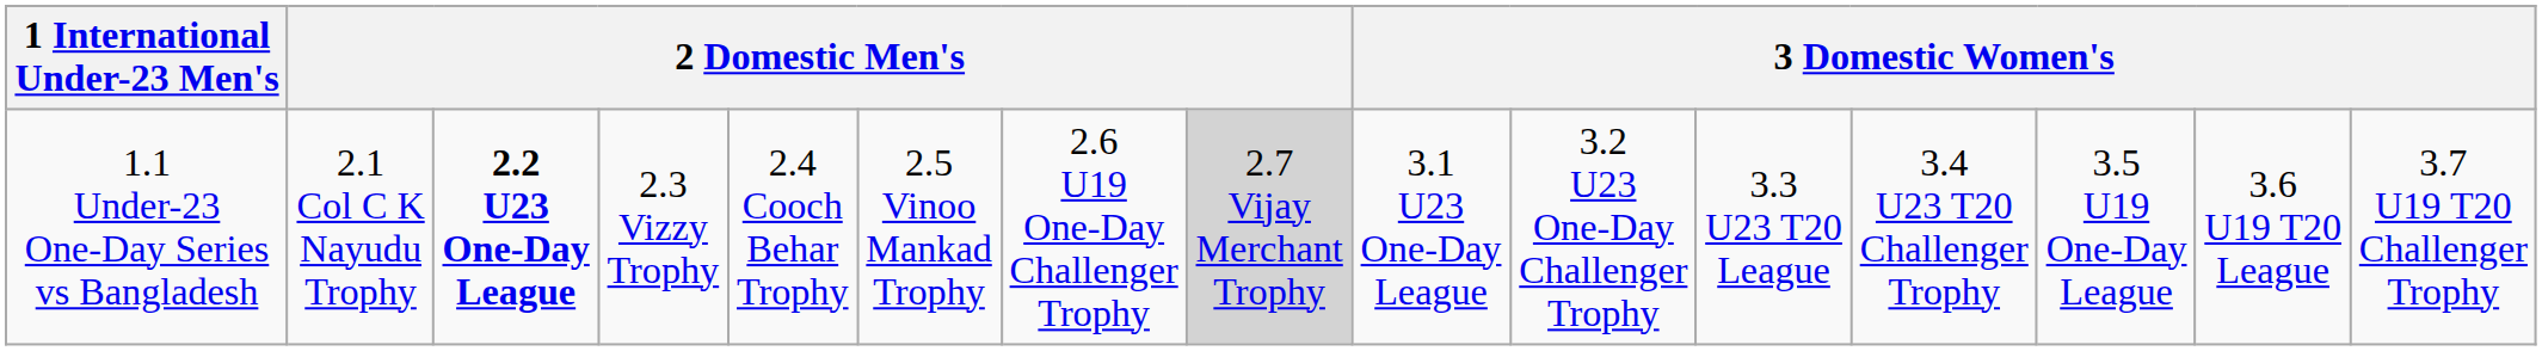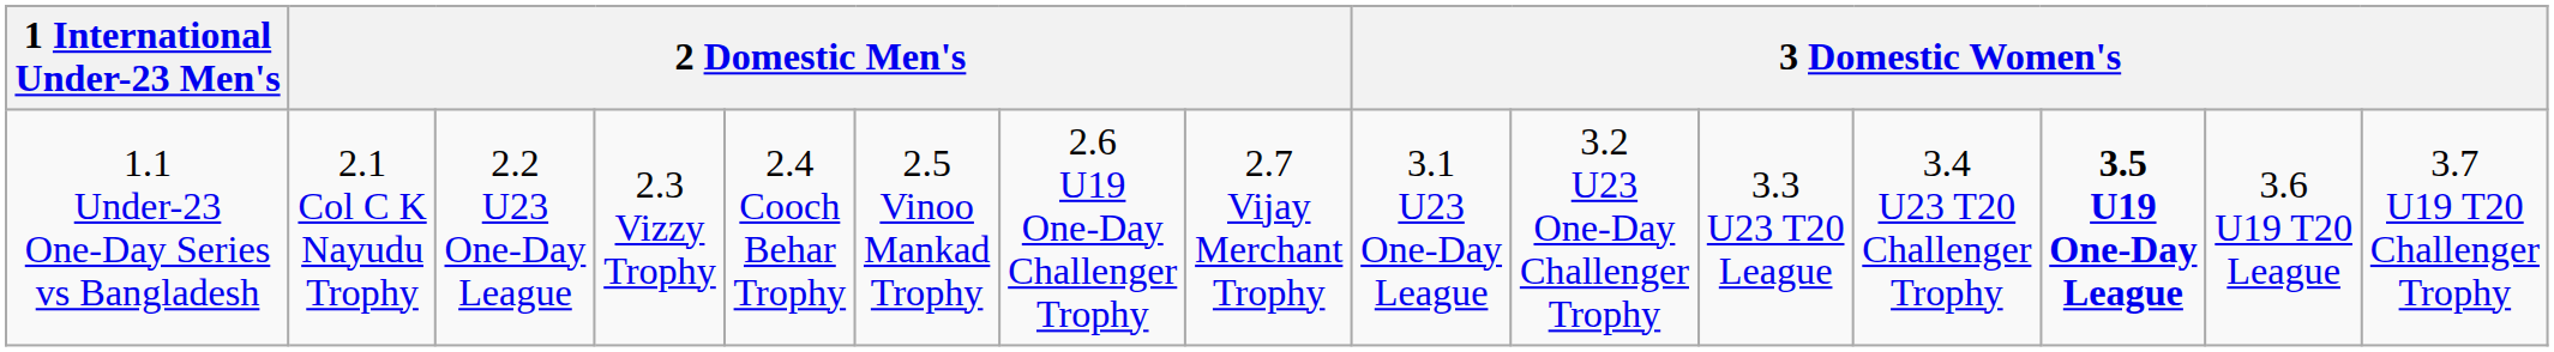1.1 Under-23 One-Day Series vs Bangladesh | column 3: bold -> normal
1.1 Under-23 One-Day Series vs Bangladesh | column 8: lightgrey background -> no background
1.1 Under-23 One-Day Series vs Bangladesh | column 13: normal -> bold
